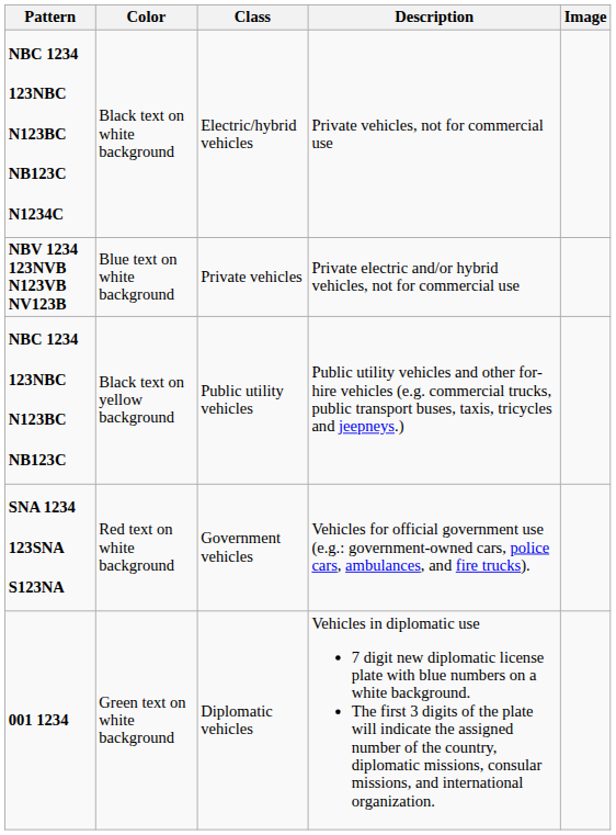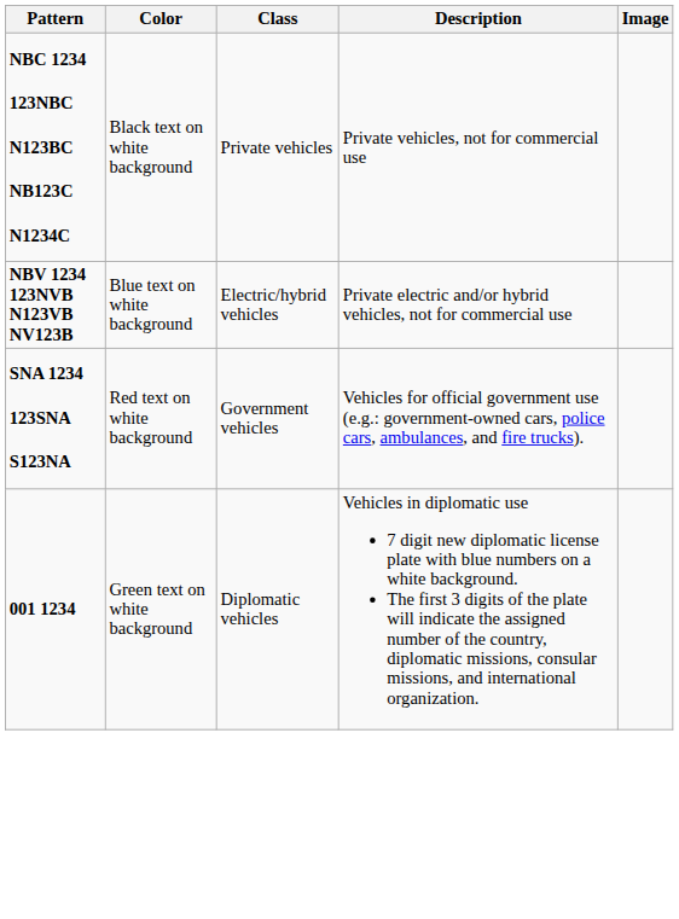NBC 1234 123NBC N123BC NB123C N1234C | Class: Electric/hybrid vehicles -> Private vehicles
NBV 1234 123NVB N123VB NV123B | Class: Private vehicles -> Electric/hybrid vehicles
- row: NBC 1234 123NBC N123BC NB123C | Black text on yellow background | Public utility vehicles | Public utility vehicles and other for-hire vehicles (e.g. commercial trucks, public transport buses, taxis, tricycles and jeepneys.)
